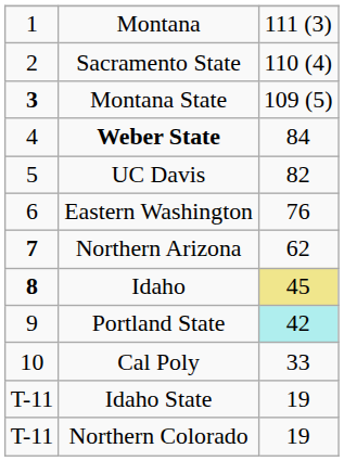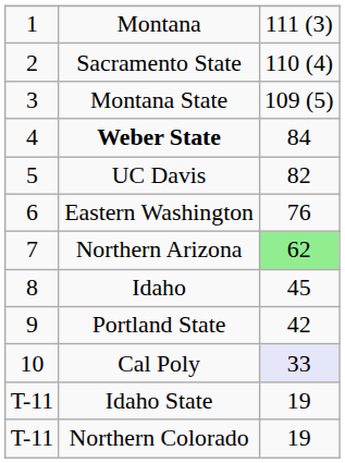Montana State | column 1: bold -> normal
Northern Arizona | column 1: bold -> normal
Northern Arizona | column 3: no background -> lightgreen background
Idaho | column 1: bold -> normal
Idaho | column 3: khaki background -> no background
Portland State | column 3: paleturquoise background -> no background
Cal Poly | column 3: no background -> lavender background
